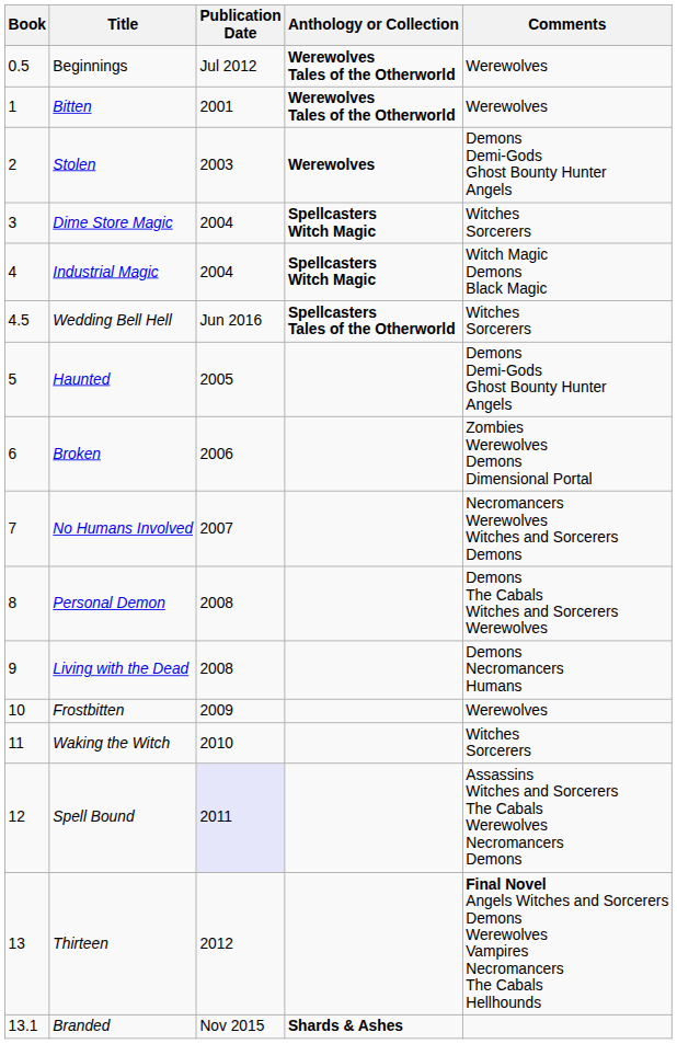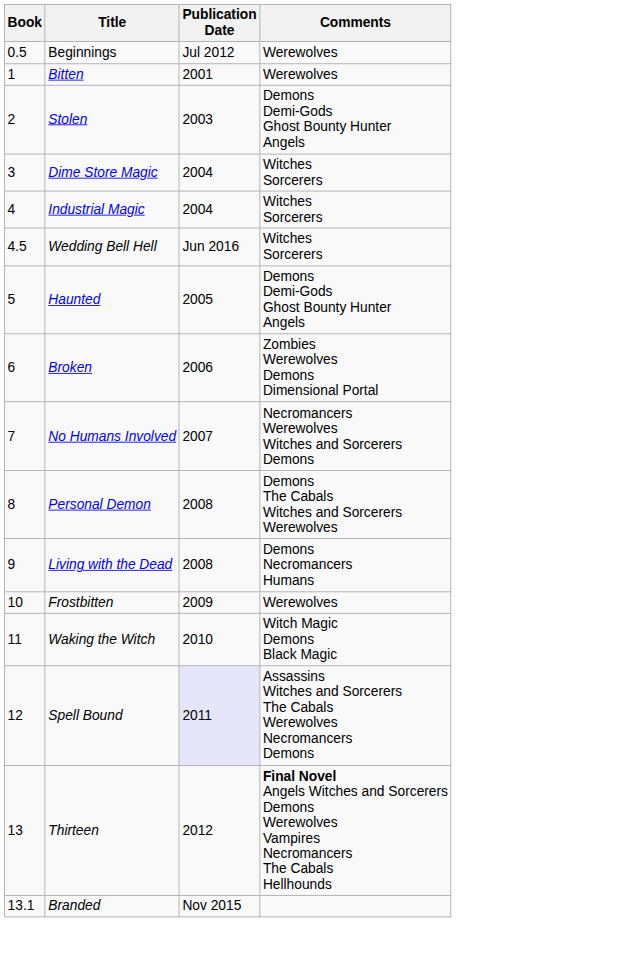- column: Anthology or Collection | Werewolves Tales of the Otherworld | Werewolves Tales of the Otherworld | Werewolves | Spellcasters Witch Magic | Spellcasters Witch Magic | Spellcasters Tales of the Otherworld | Shards & Ashes
Industrial Magic | Comments: Witch Magic Demons Black Magic -> Witches Sorcerers
Waking the Witch | Comments: Witches Sorcerers -> Witch Magic Demons Black Magic
